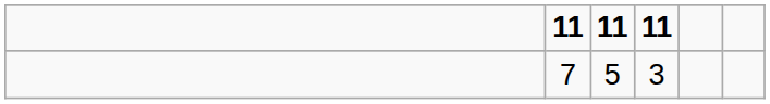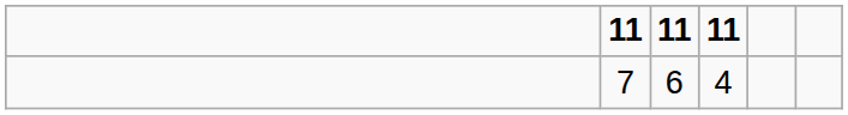row 2 | column 3: 5 -> 6
row 2 | column 4: 3 -> 4
